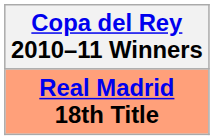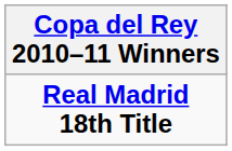row 2 | column 1: lightsalmon background -> no background
